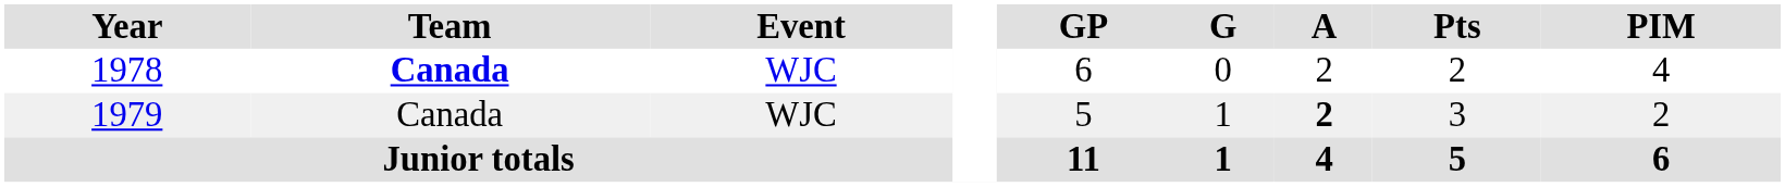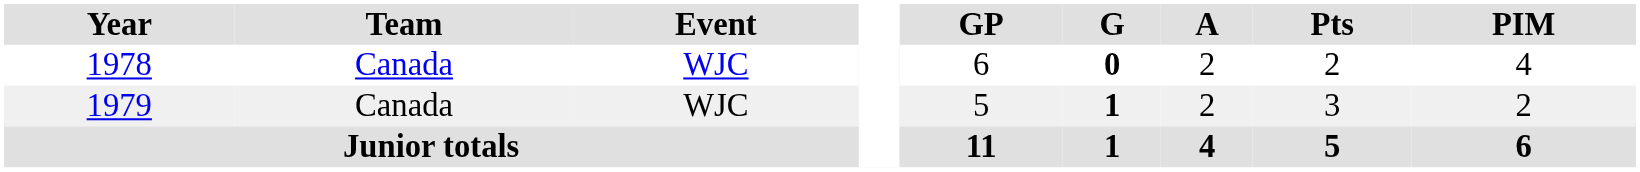1978 | Team: bold -> normal
1978 | G: normal -> bold
1979 | G: normal -> bold
1979 | A: bold -> normal
